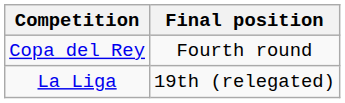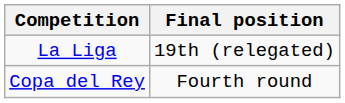rows swapped: La Liga <-> Copa del Rey
